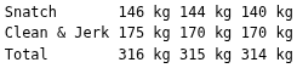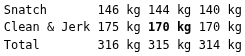Clean & Jerk | column 3: normal -> bold
